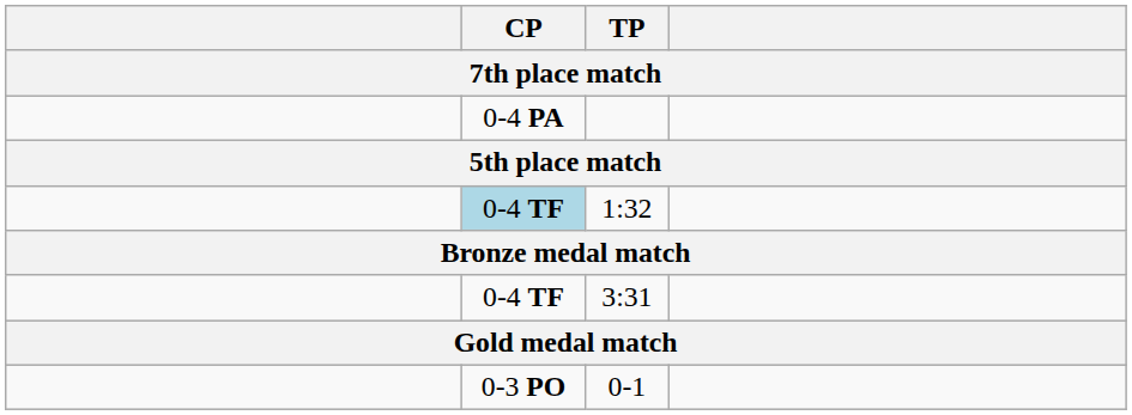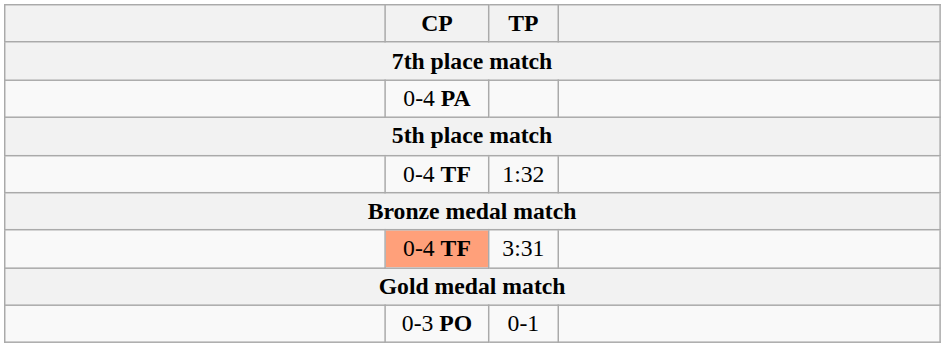1:32 | CP: lightblue background -> no background
3:31 | CP: no background -> lightsalmon background
